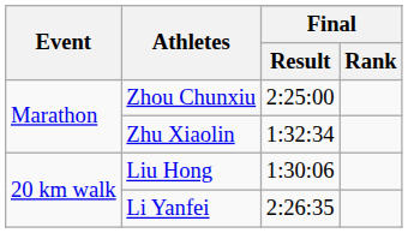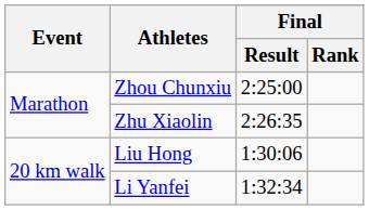Zhu Xiaolin | Final / Result: 1:32:34 -> 2:26:35
Li Yanfei | Final / Result: 2:26:35 -> 1:32:34
